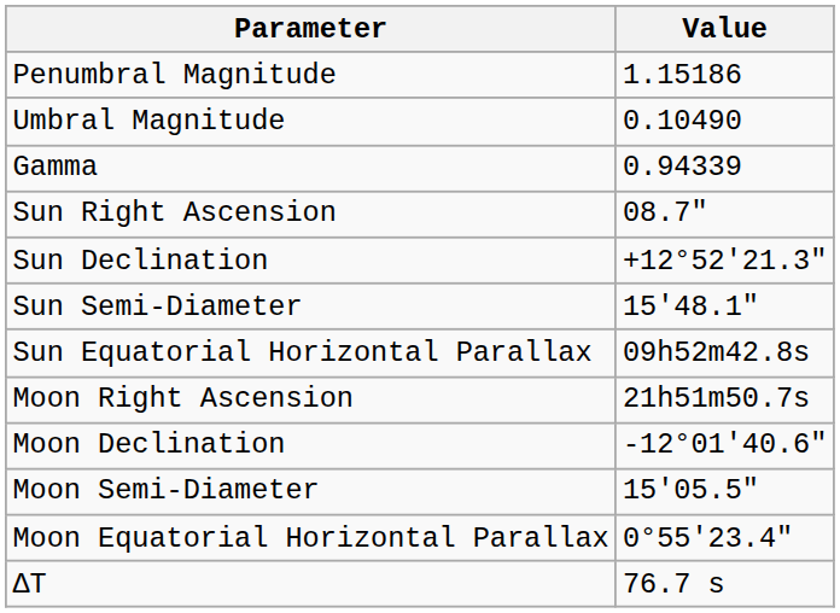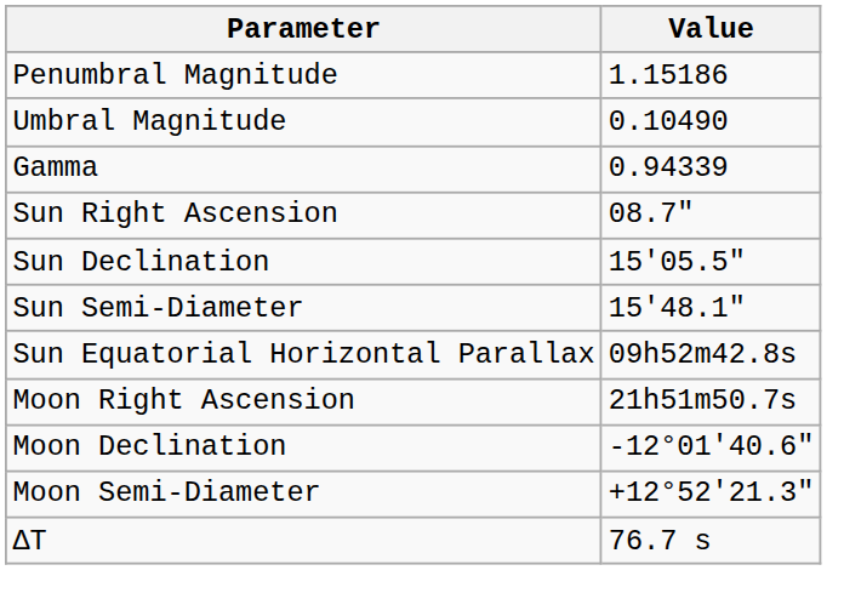Sun Declination | Value: +12°52'21.3" -> 15'05.5"
Moon Semi-Diameter | Value: 15'05.5" -> +12°52'21.3"
- row: Moon Equatorial Horizontal Parallax | 0°55'23.4"
